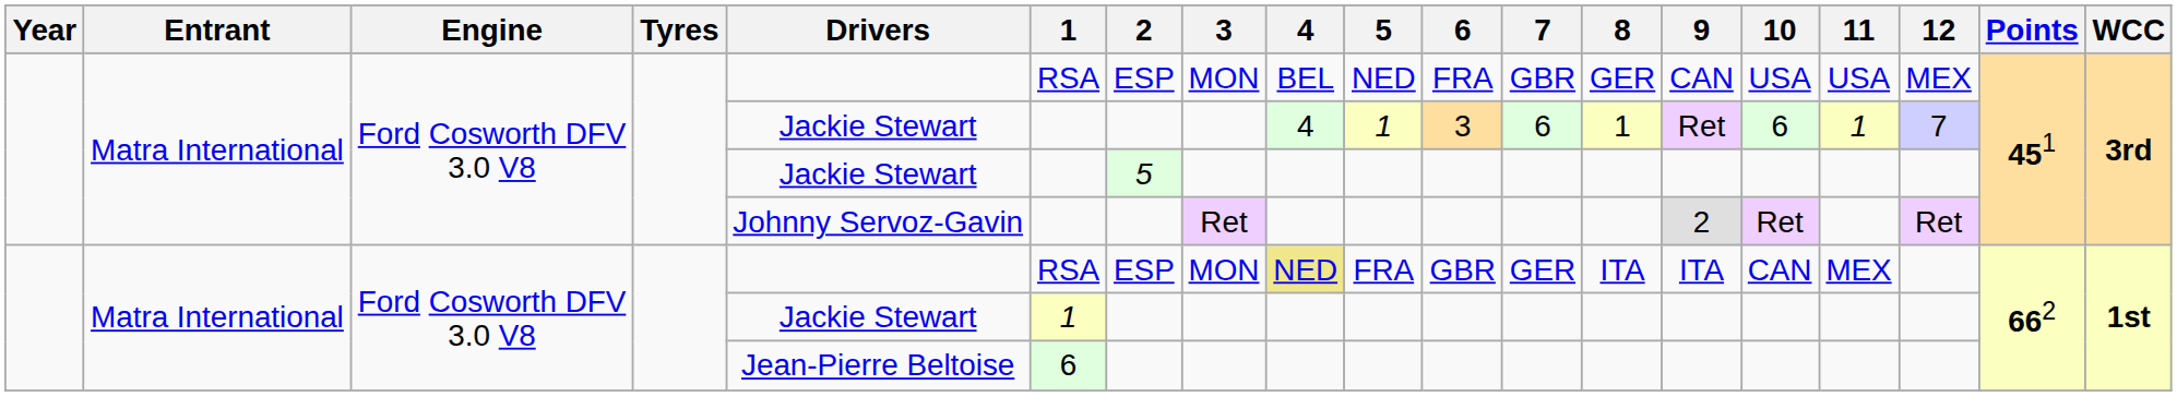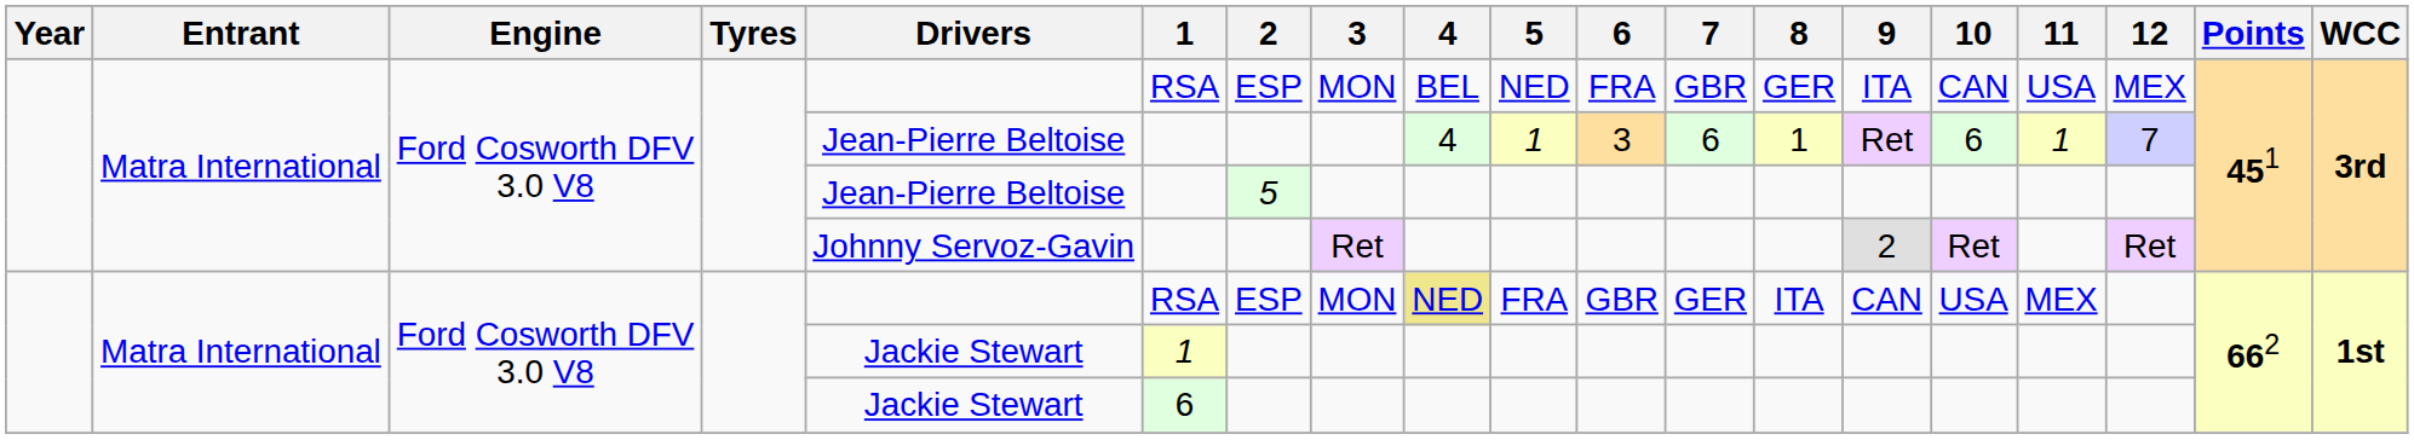row 2 | 9: CAN -> ITA
row 2 | 10: USA -> CAN
row 3 | Drivers: Jackie Stewart -> Jean-Pierre Beltoise
row 4 | Drivers: Jackie Stewart -> Jean-Pierre Beltoise
row 6 | 9: ITA -> CAN
row 6 | 10: CAN -> USA
row 8 | Drivers: Jean-Pierre Beltoise -> Jackie Stewart
